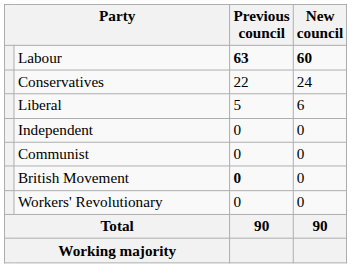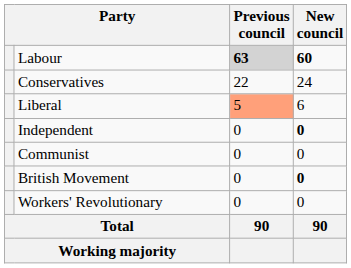Labour | Previous council: no background -> lightgrey background
Liberal | Previous council: no background -> lightsalmon background
Independent | New council: normal -> bold
British Movement | Previous council: bold -> normal
British Movement | New council: normal -> bold
